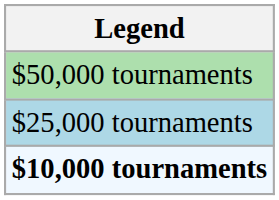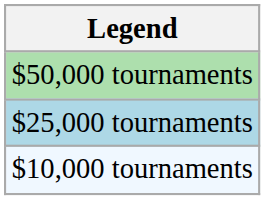row 4 | column 1: bold -> normal
